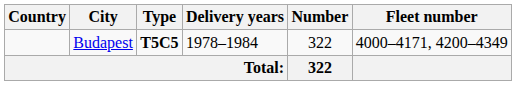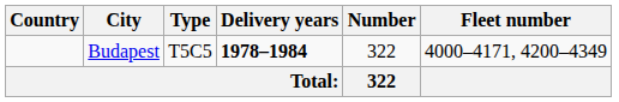Budapest | Type: bold -> normal
Budapest | Delivery years: normal -> bold
